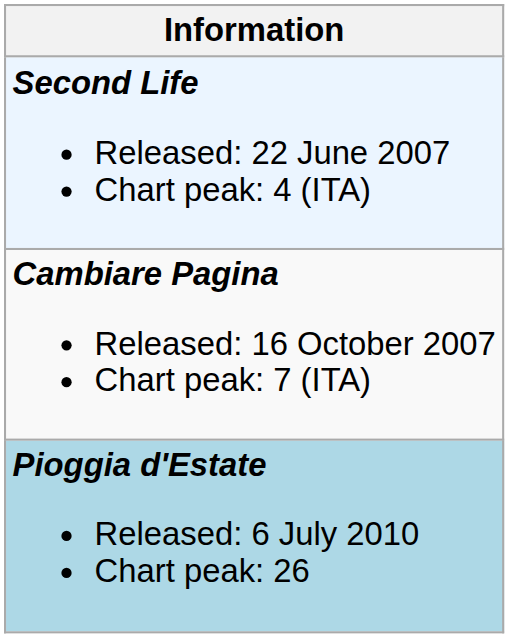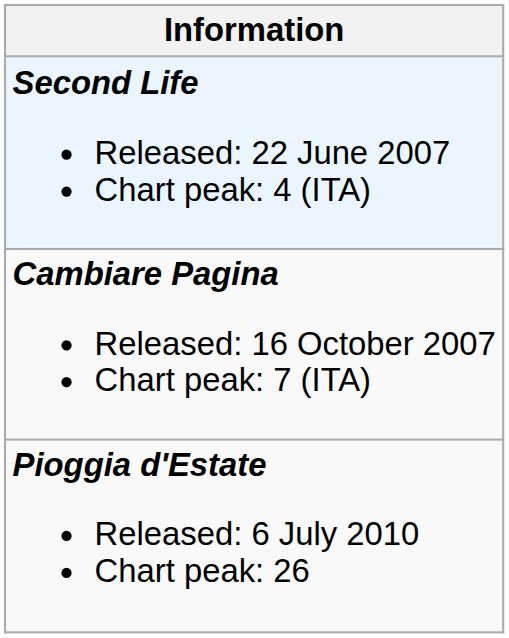row 4 | column 1: lightblue background -> no background
